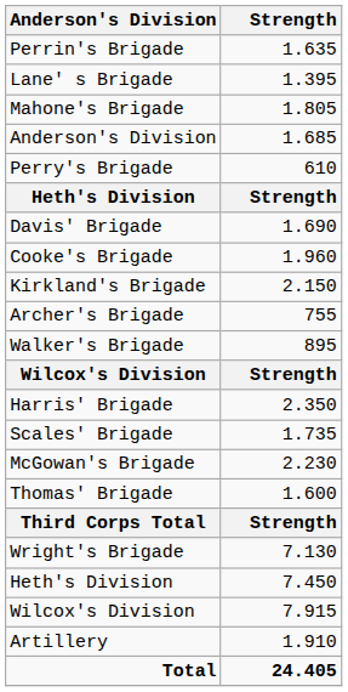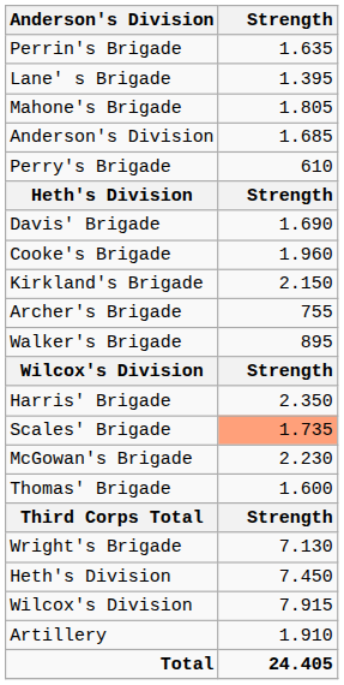row 15 | Strength: no background -> lightsalmon background
